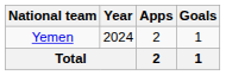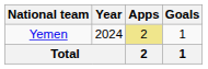Yemen | Apps: no background -> khaki background
